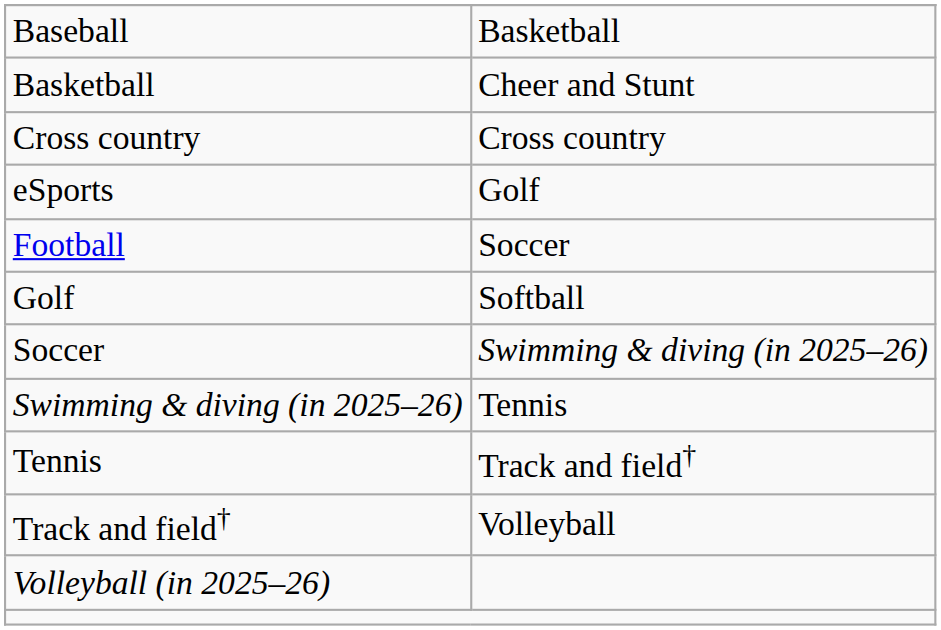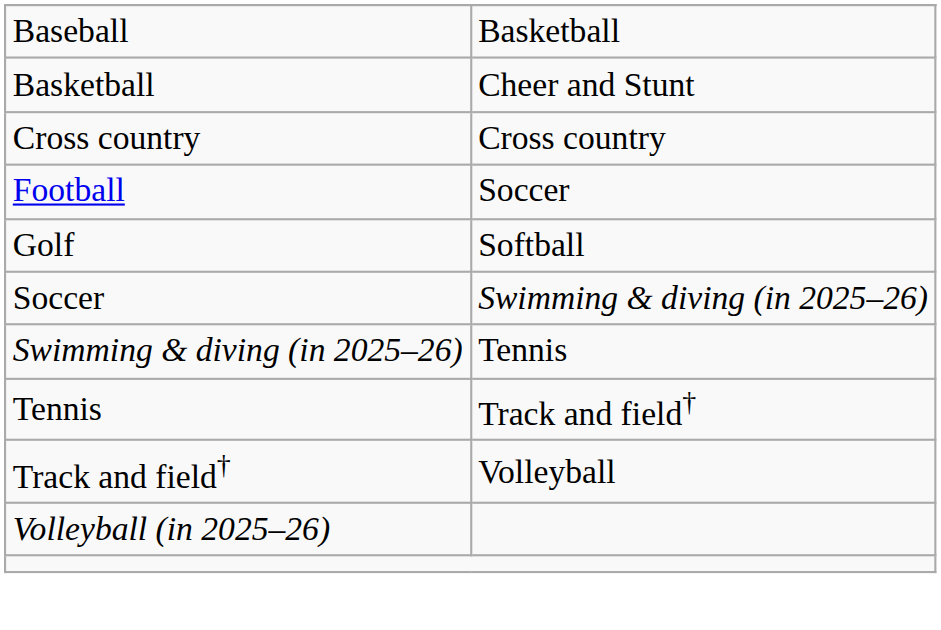- row: eSports | Golf
